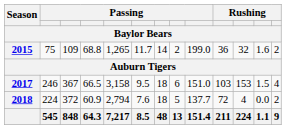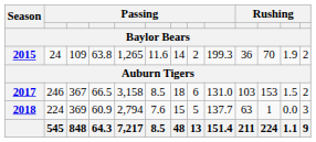2015 | column 2: 75 -> 24
2015 | column 4: 68.8 -> 63.8
2015 | column 6: 11.7 -> 11.6
2015 | column 9: 199.0 -> 199.3
2015 | column 11: 32 -> 70
2015 | column 12: 1.6 -> 1.9
2017 | column 6: 9.5 -> 8.5
2017 | column 9: 151.0 -> 131.0
2017 | column 13: 4 -> 2
2018 | column 3: 372 -> 369
2018 | column 7: 18 -> 15
2018 | column 10: 72 -> 63
2018 | column 11: 4 -> 1
2018 | column 13: 2 -> 3
